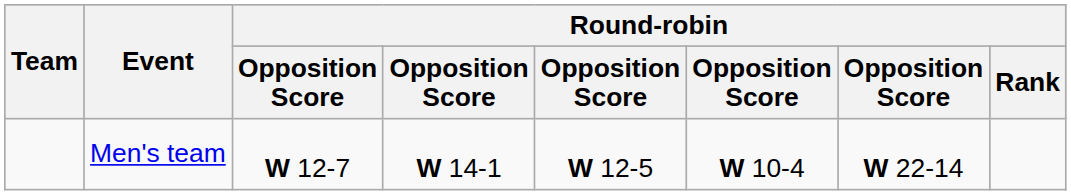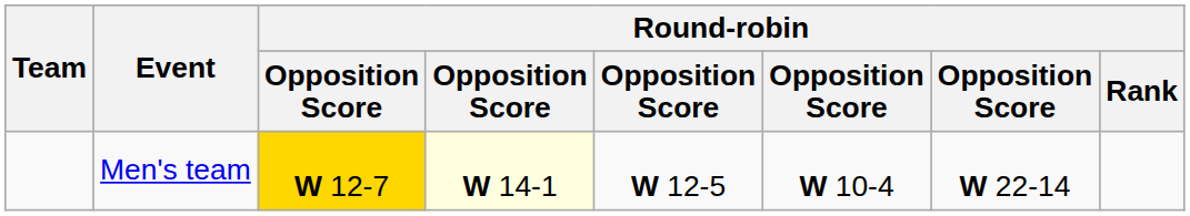Men's team | column 3: no background -> gold background
Men's team | column 4: no background -> lightyellow background
